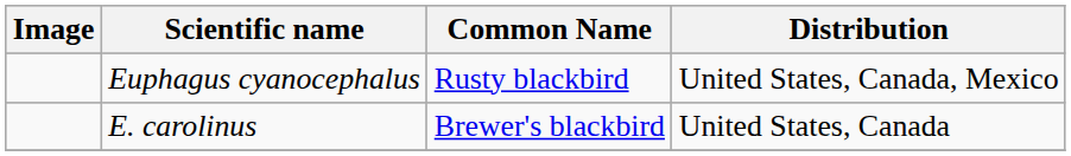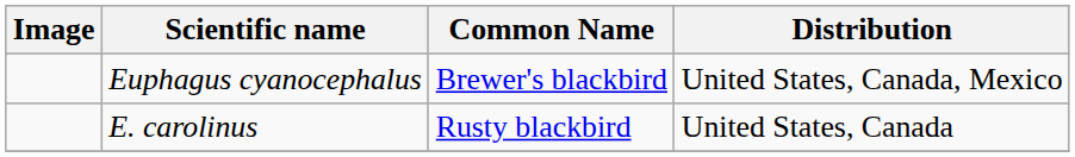Euphagus cyanocephalus | Common Name: Rusty blackbird -> Brewer's blackbird
E. carolinus | Common Name: Brewer's blackbird -> Rusty blackbird
